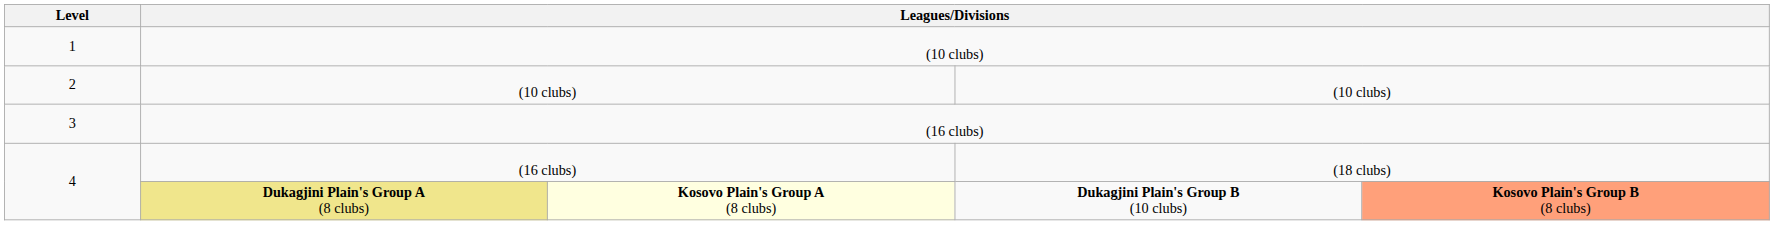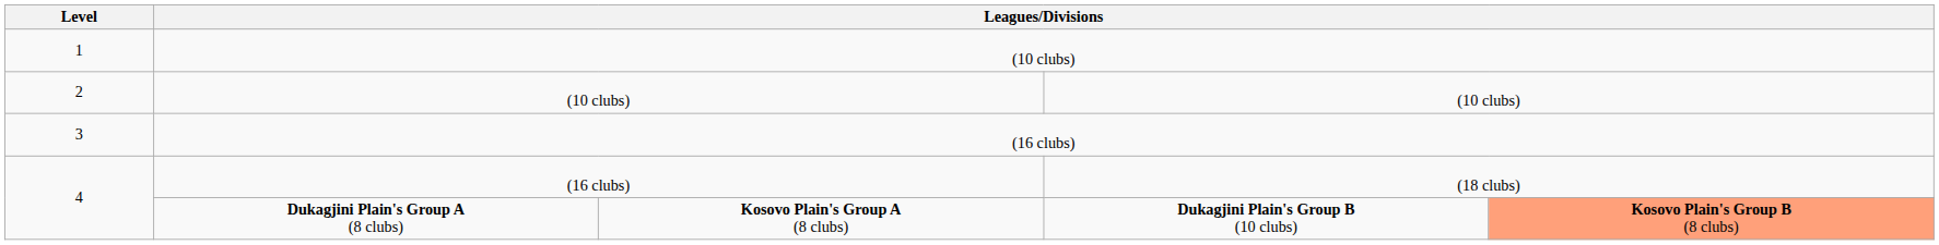4 / Dukagjini Plain's Group B (10 clubs) | column 2: khaki background -> no background
4 / Dukagjini Plain's Group B (10 clubs) | column 3: lightyellow background -> no background
